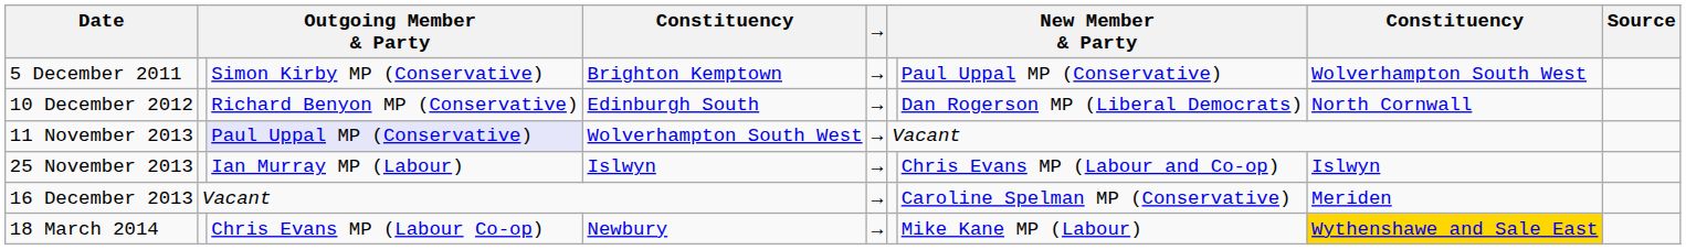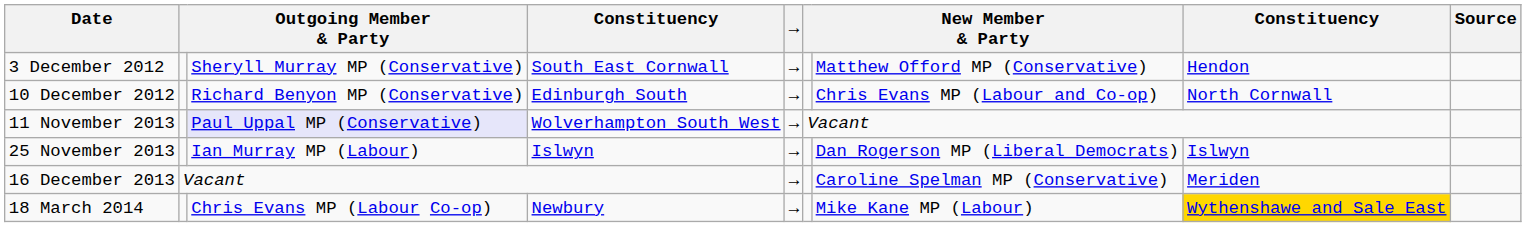- row: 5 December 2011 | Simon Kirby MP (Conservative) | Brighton Kemptown | → | Paul Uppal MP (Conservative) | Wolverhampton South West
+ row: 3 December 2012 | Sheryll Murray MP (Conservative) | South East Cornwall | → | Matthew Offord MP (Conservative) | Hendon
10 December 2012 | column 7: Dan Rogerson MP (Liberal Democrats) -> Chris Evans MP (Labour and Co-op)
25 November 2013 | column 7: Chris Evans MP (Labour and Co-op) -> Dan Rogerson MP (Liberal Democrats)
